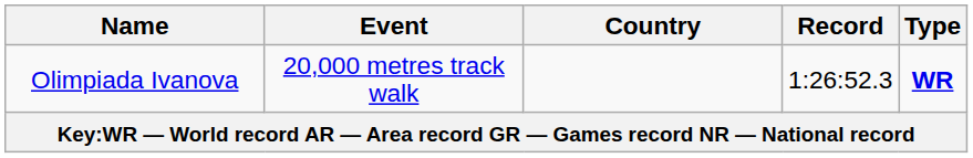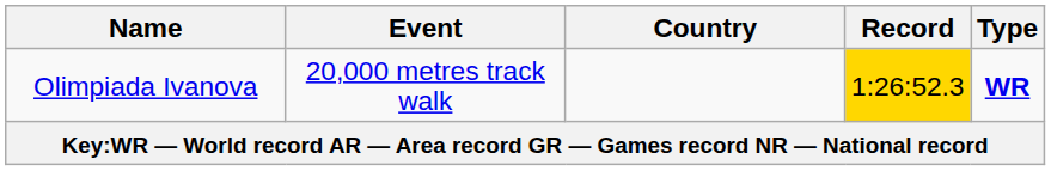Olimpiada Ivanova | Record: no background -> gold background
